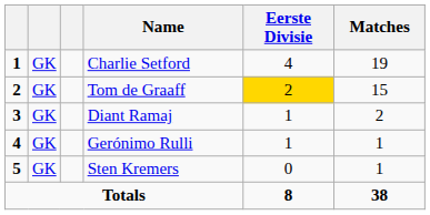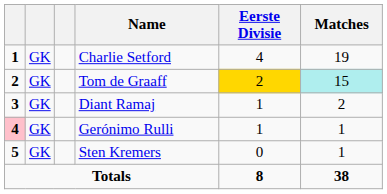Tom de Graaff | Matches: no background -> paleturquoise background
Gerónimo Rulli | column 1: no background -> pink background
